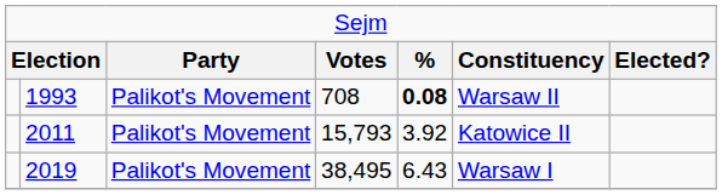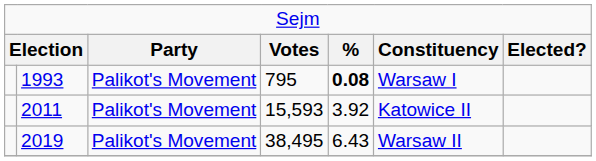1993 | column 4: 708 -> 795
1993 | column 6: Warsaw II -> Warsaw I
2011 | column 4: 15,793 -> 15,593
2019 | column 6: Warsaw I -> Warsaw II
